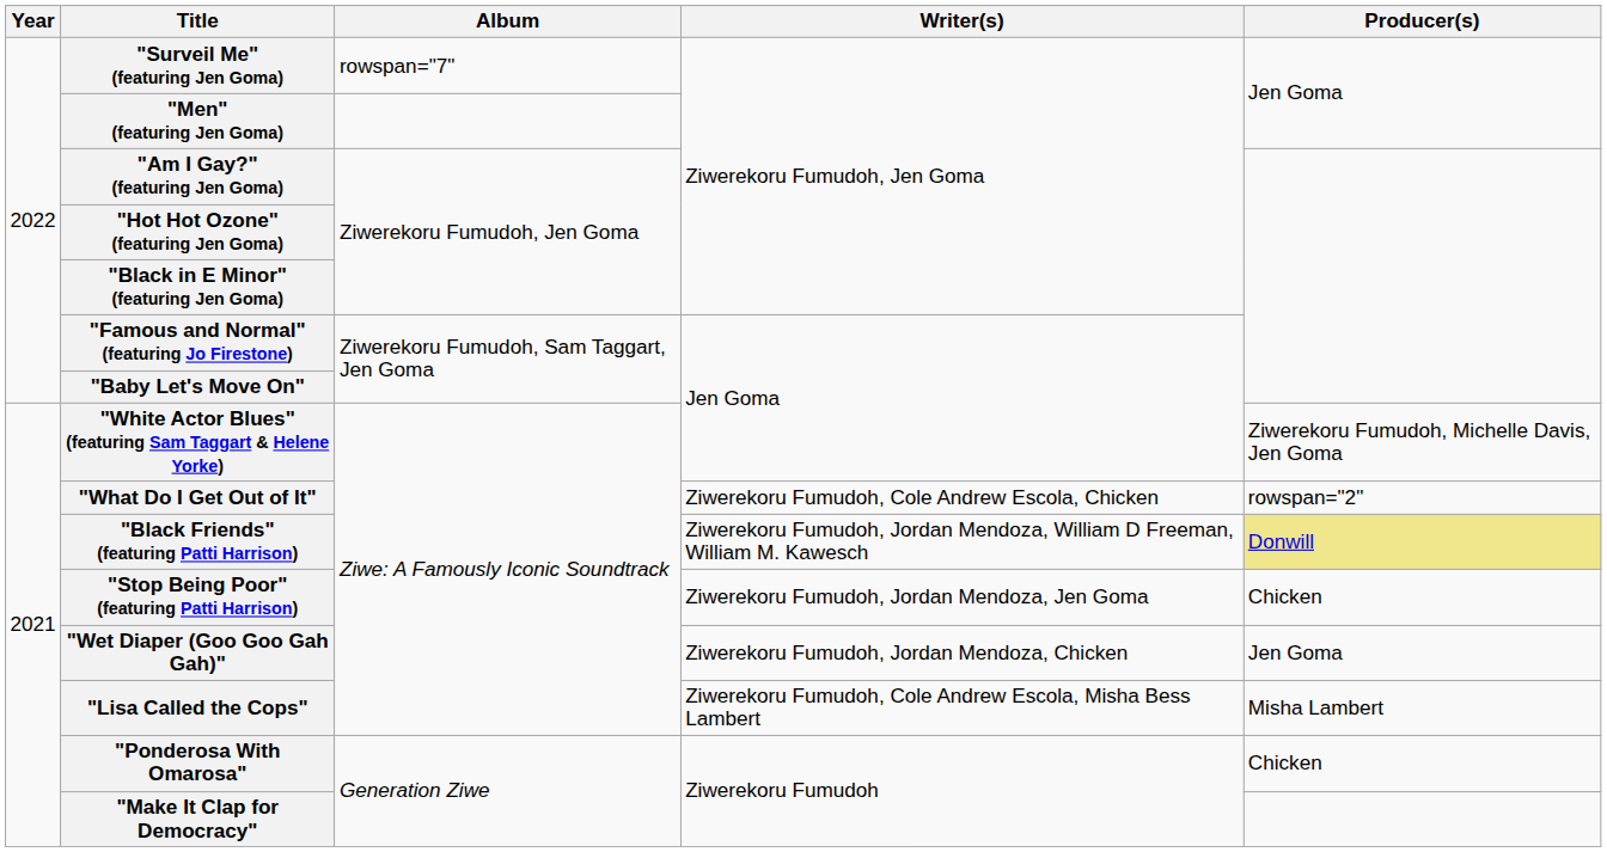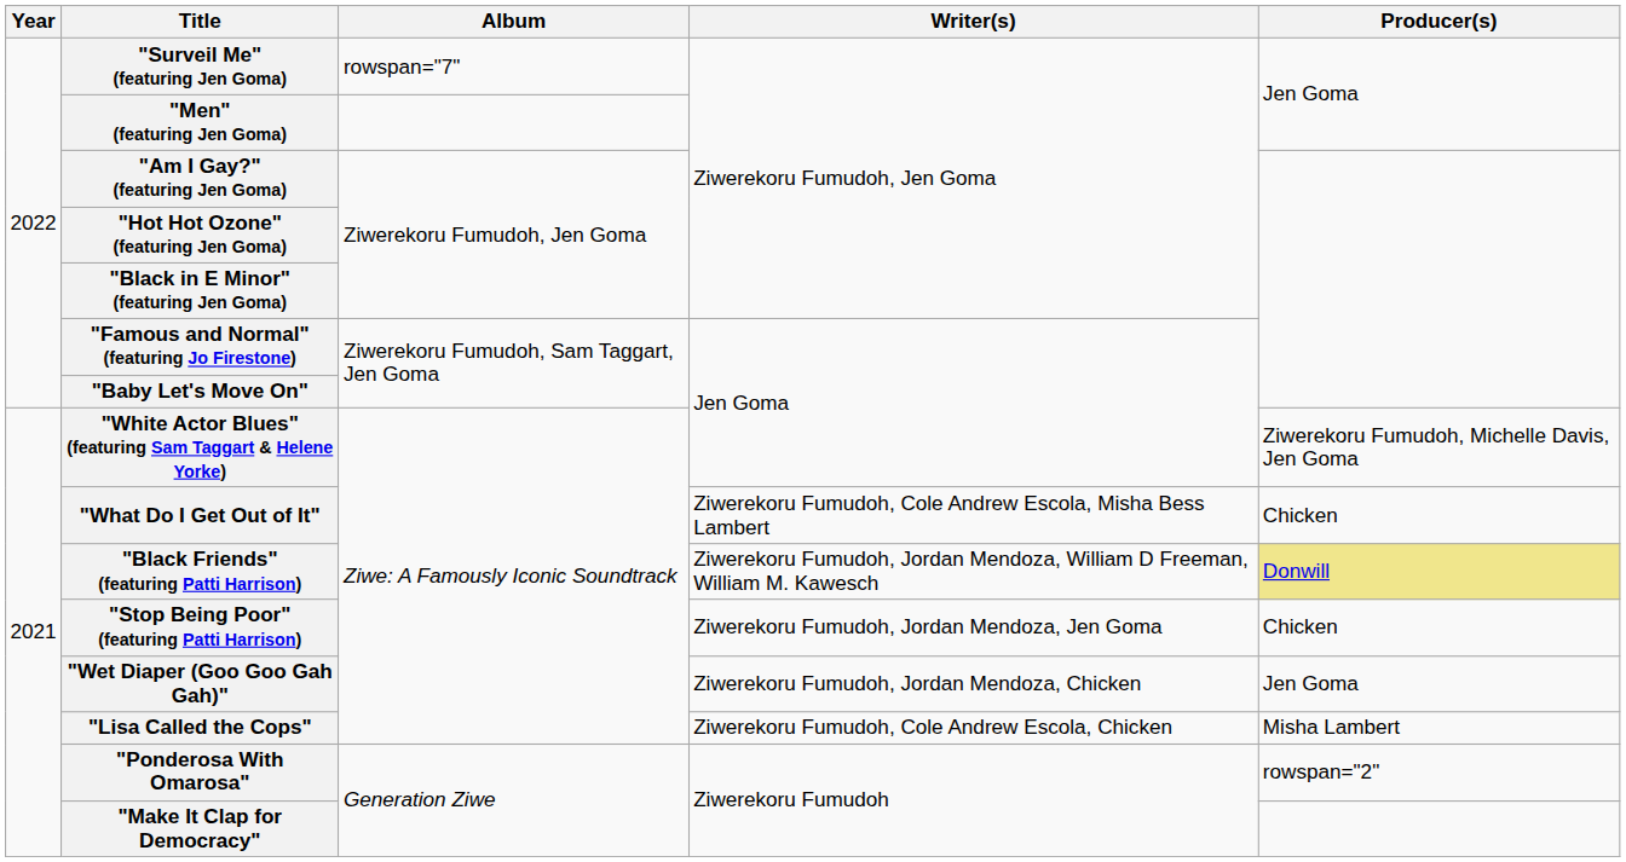"What Do I Get Out of It" | Writer(s): Ziwerekoru Fumudoh, Cole Andrew Escola, Chicken -> Ziwerekoru Fumudoh, Cole Andrew Escola, Misha Bess Lambert
"What Do I Get Out of It" | Producer(s): rowspan="2" -> Chicken
"Lisa Called the Cops" | Writer(s): Ziwerekoru Fumudoh, Cole Andrew Escola, Misha Bess Lambert -> Ziwerekoru Fumudoh, Cole Andrew Escola, Chicken
"Ponderosa With Omarosa" | Producer(s): Chicken -> rowspan="2"
